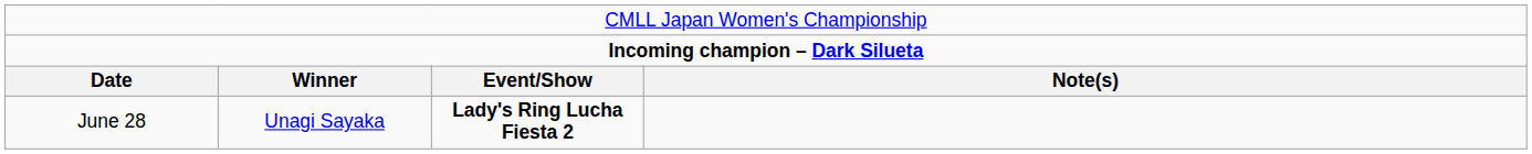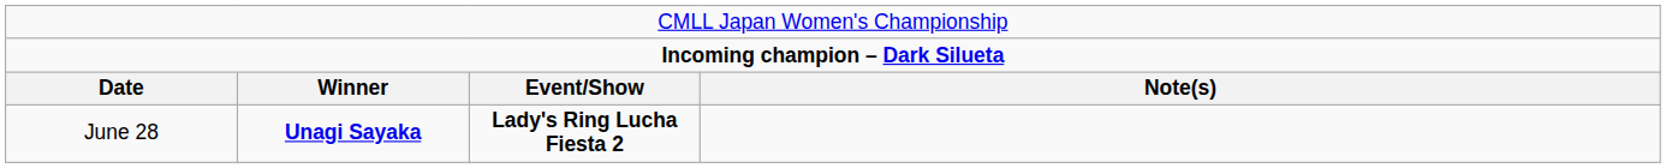June 28 | column 2: normal -> bold
